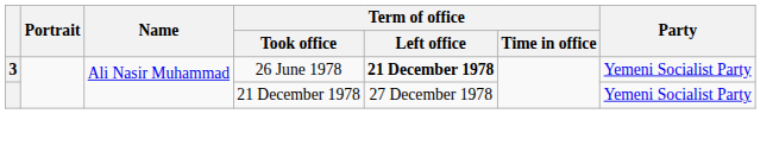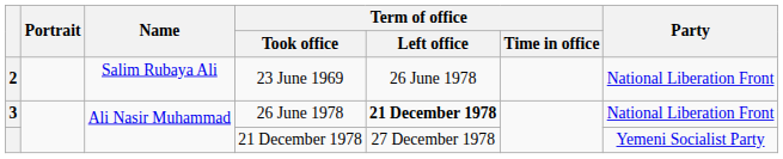+ row: 2 | Salim Rubaya Ali | 23 June 1969 | 26 June 1978 | National Liberation Front
3 | Party: Yemeni Socialist Party -> National Liberation Front
